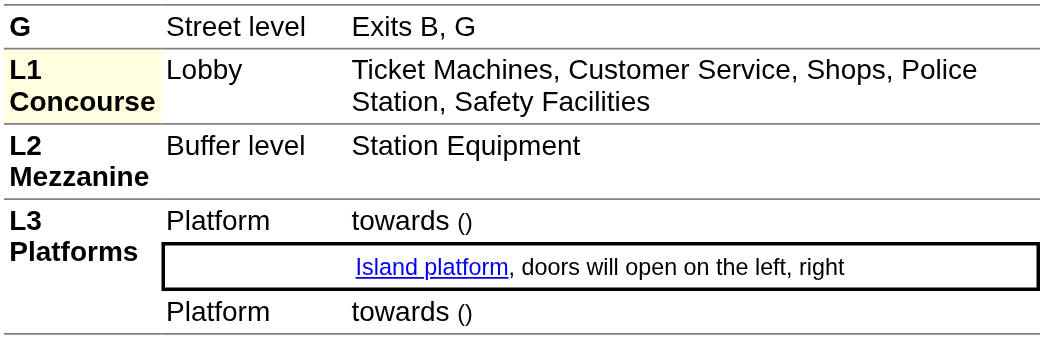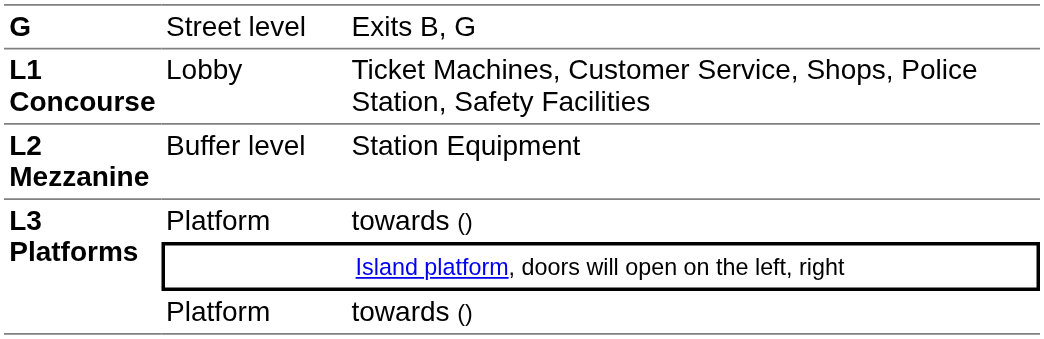Lobby | column 1: lightyellow background -> no background
